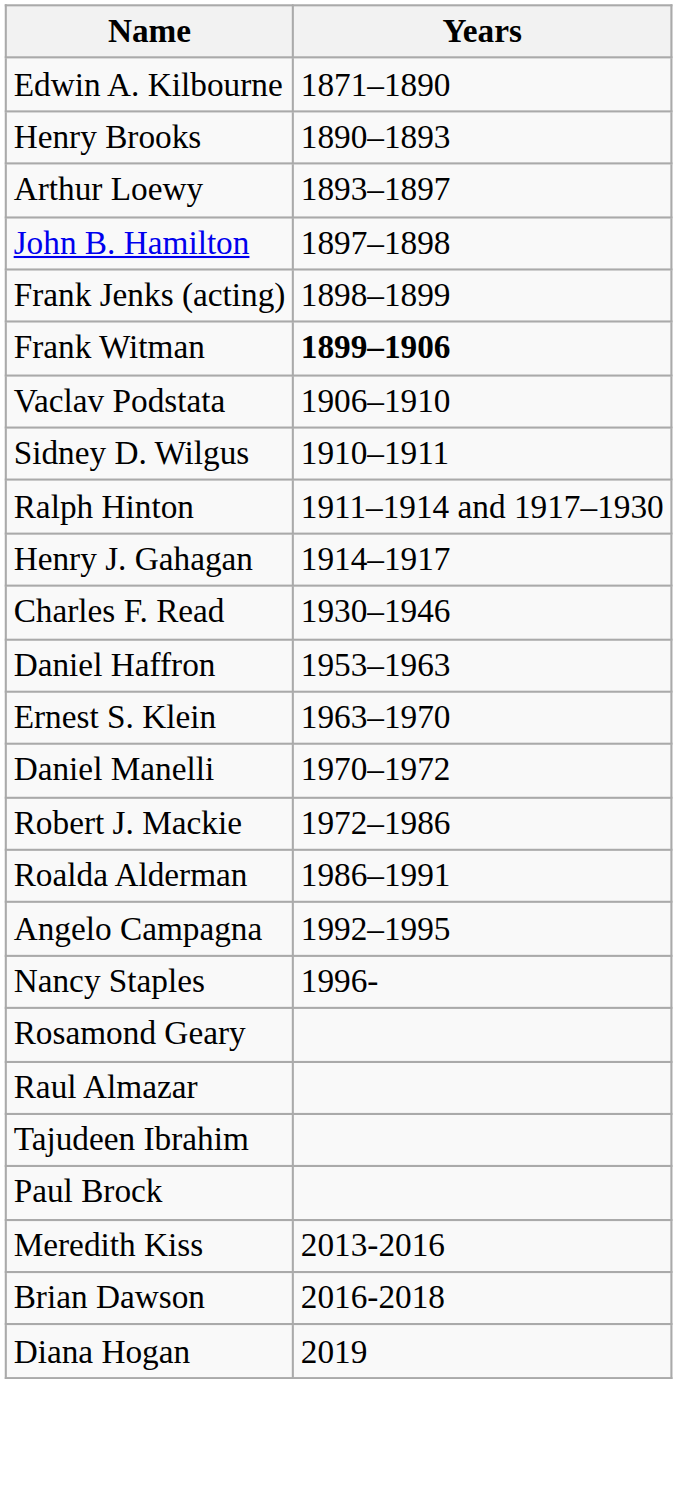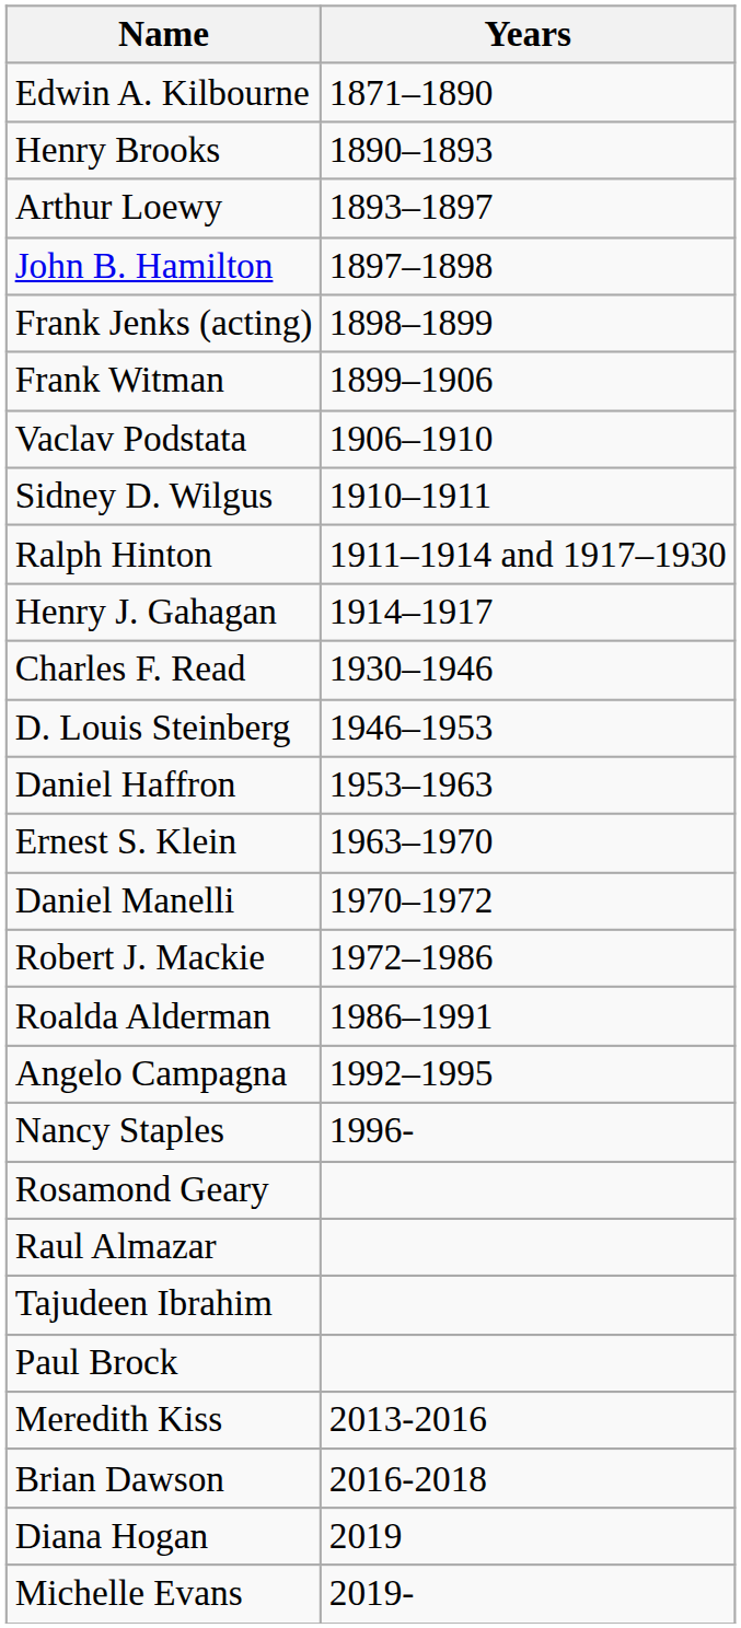Frank Witman | Years: bold -> normal
+ row: D. Louis Steinberg | 1946–1953
+ row: Michelle Evans | 2019-
